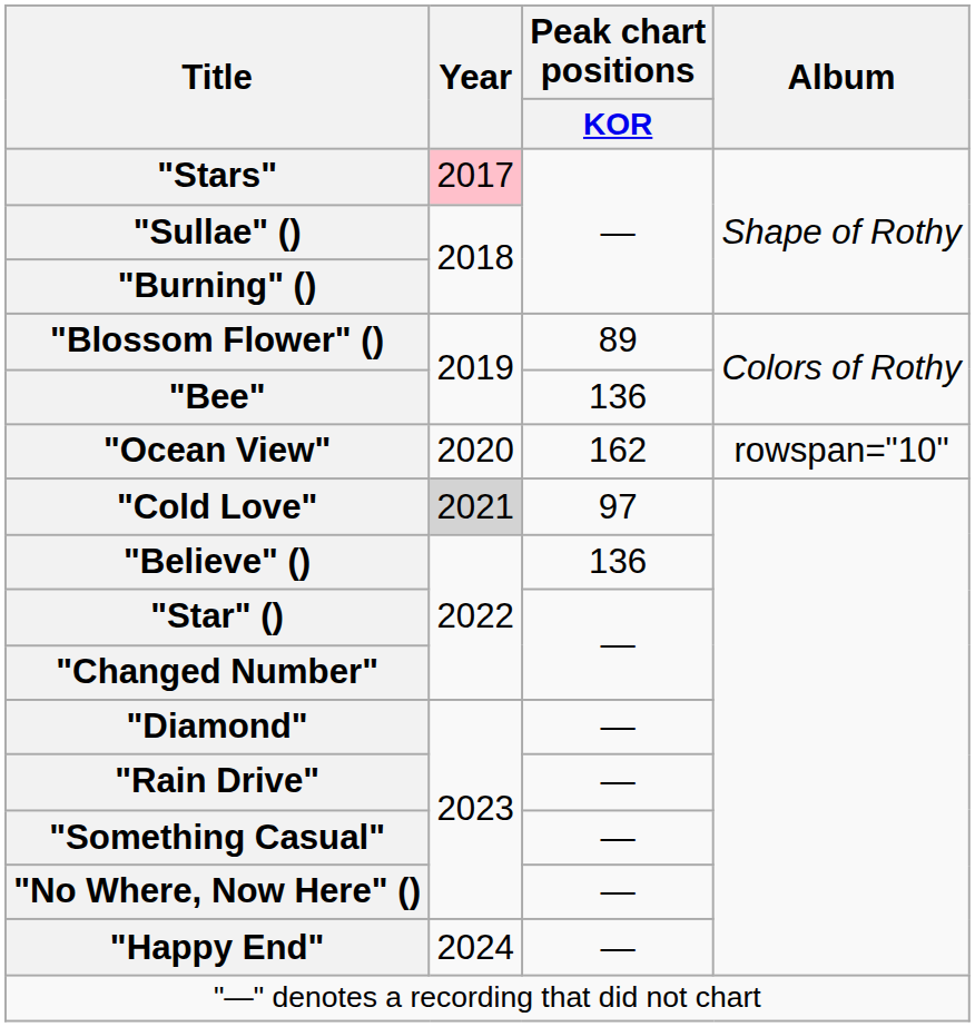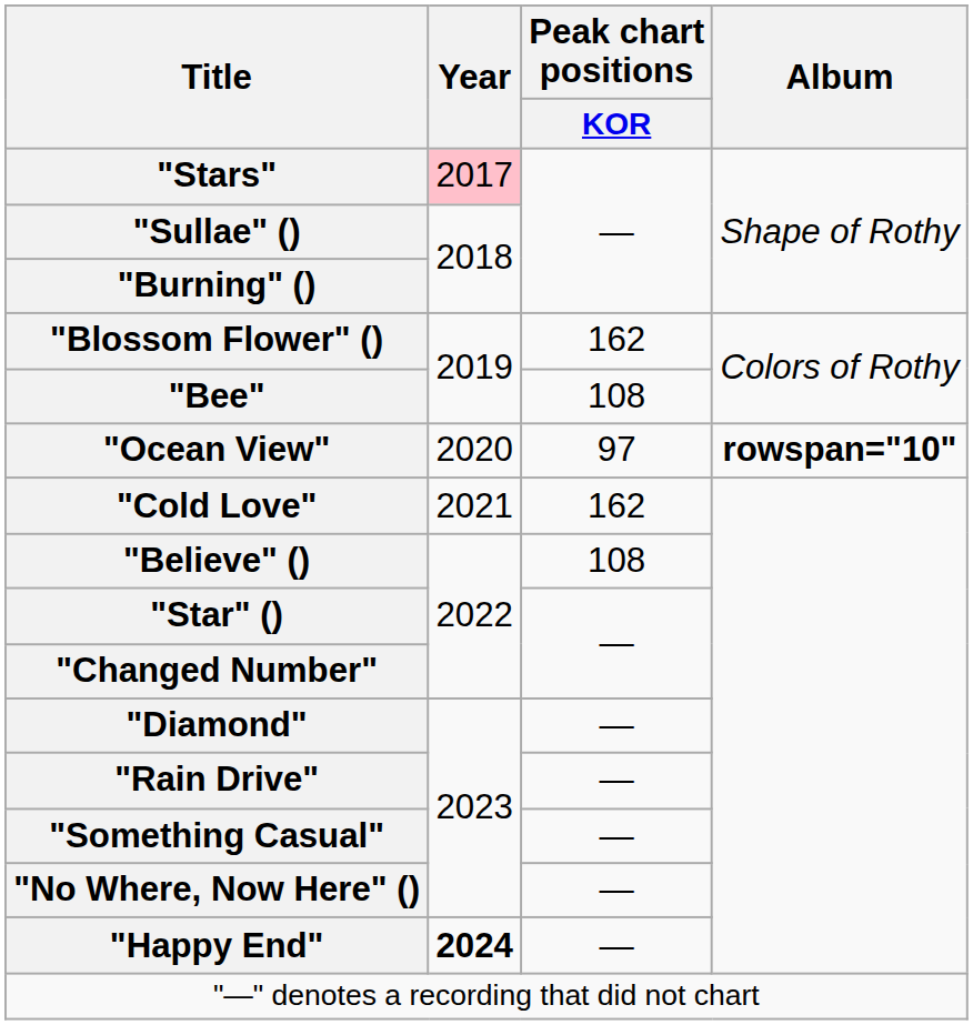"Blossom Flower" () | Peak chart positions / KOR: 89 -> 162
"Bee" | Peak chart positions / KOR: 136 -> 108
"Ocean View" | Peak chart positions / KOR: 162 -> 97
"Ocean View" | Album: normal -> bold
"Cold Love" | Year: lightgrey background -> no background
"Cold Love" | Peak chart positions / KOR: 97 -> 162
"Believe" () | Peak chart positions / KOR: 136 -> 108
"Happy End" | Year: normal -> bold
